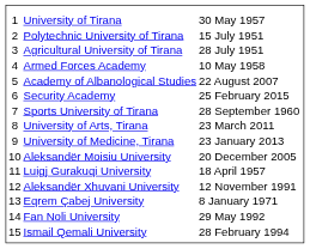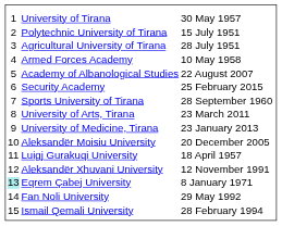Eqrem Çabej University | column 1: no background -> paleturquoise background
